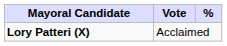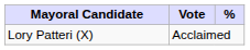Lory Patteri (X) | Mayoral Candidate: bold -> normal
